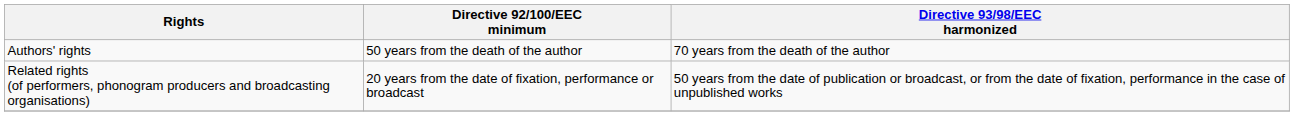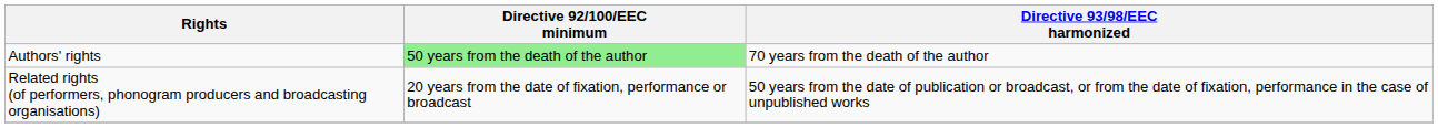Authors' rights | Directive 92/100/EEC minimum: no background -> lightgreen background
